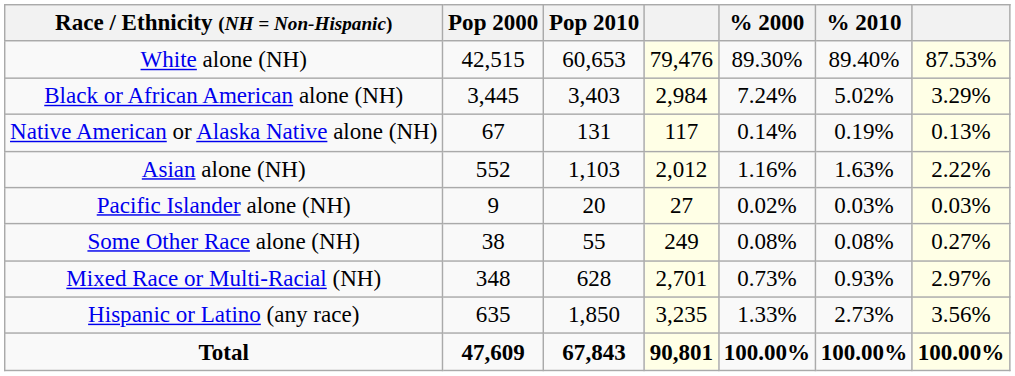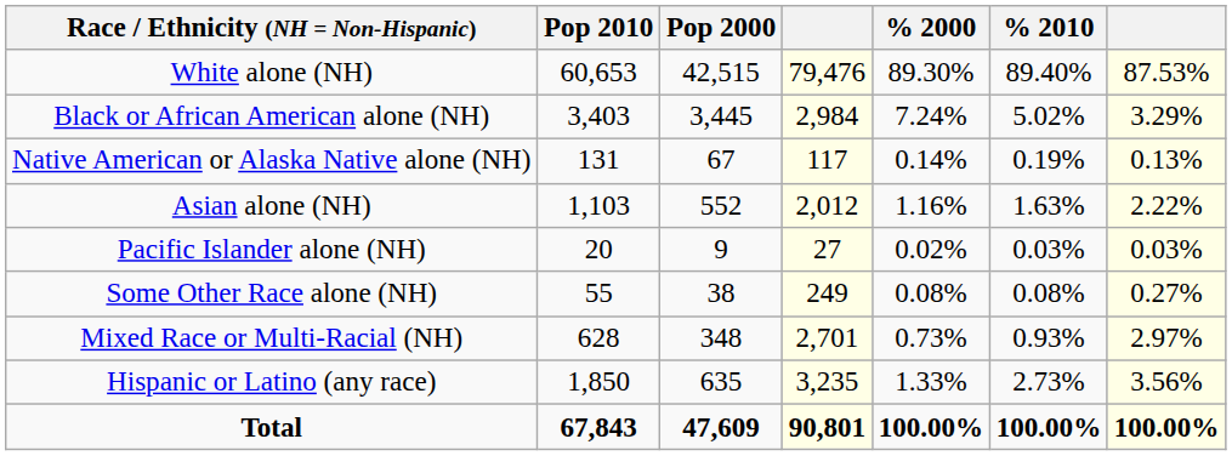columns swapped: Pop 2000 <-> Pop 2010
